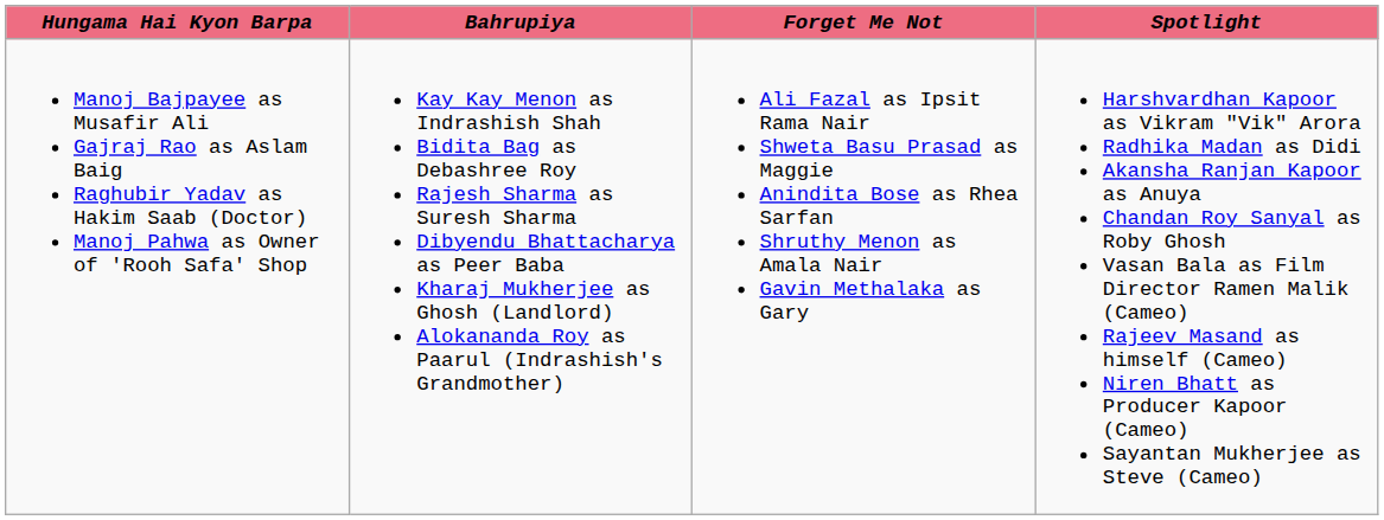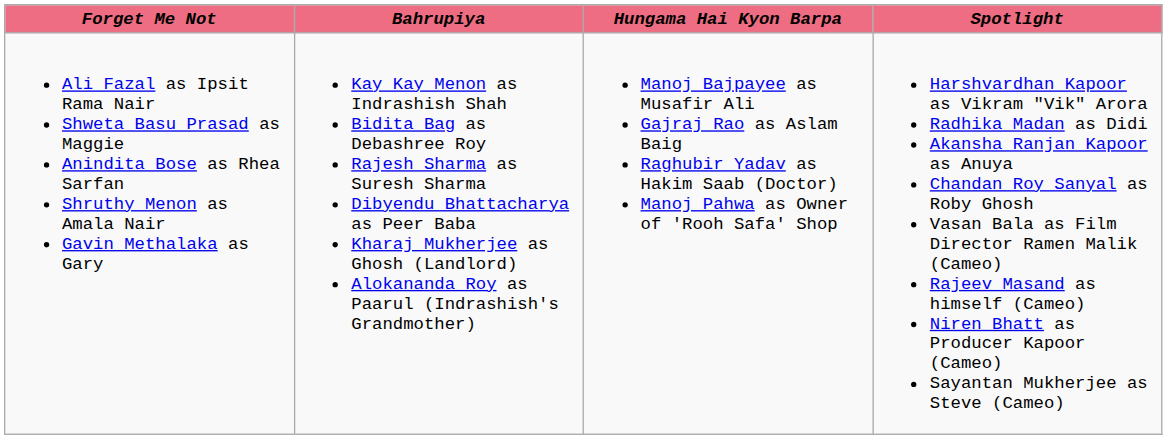columns swapped: Forget Me Not <-> Hungama Hai Kyon Barpa
